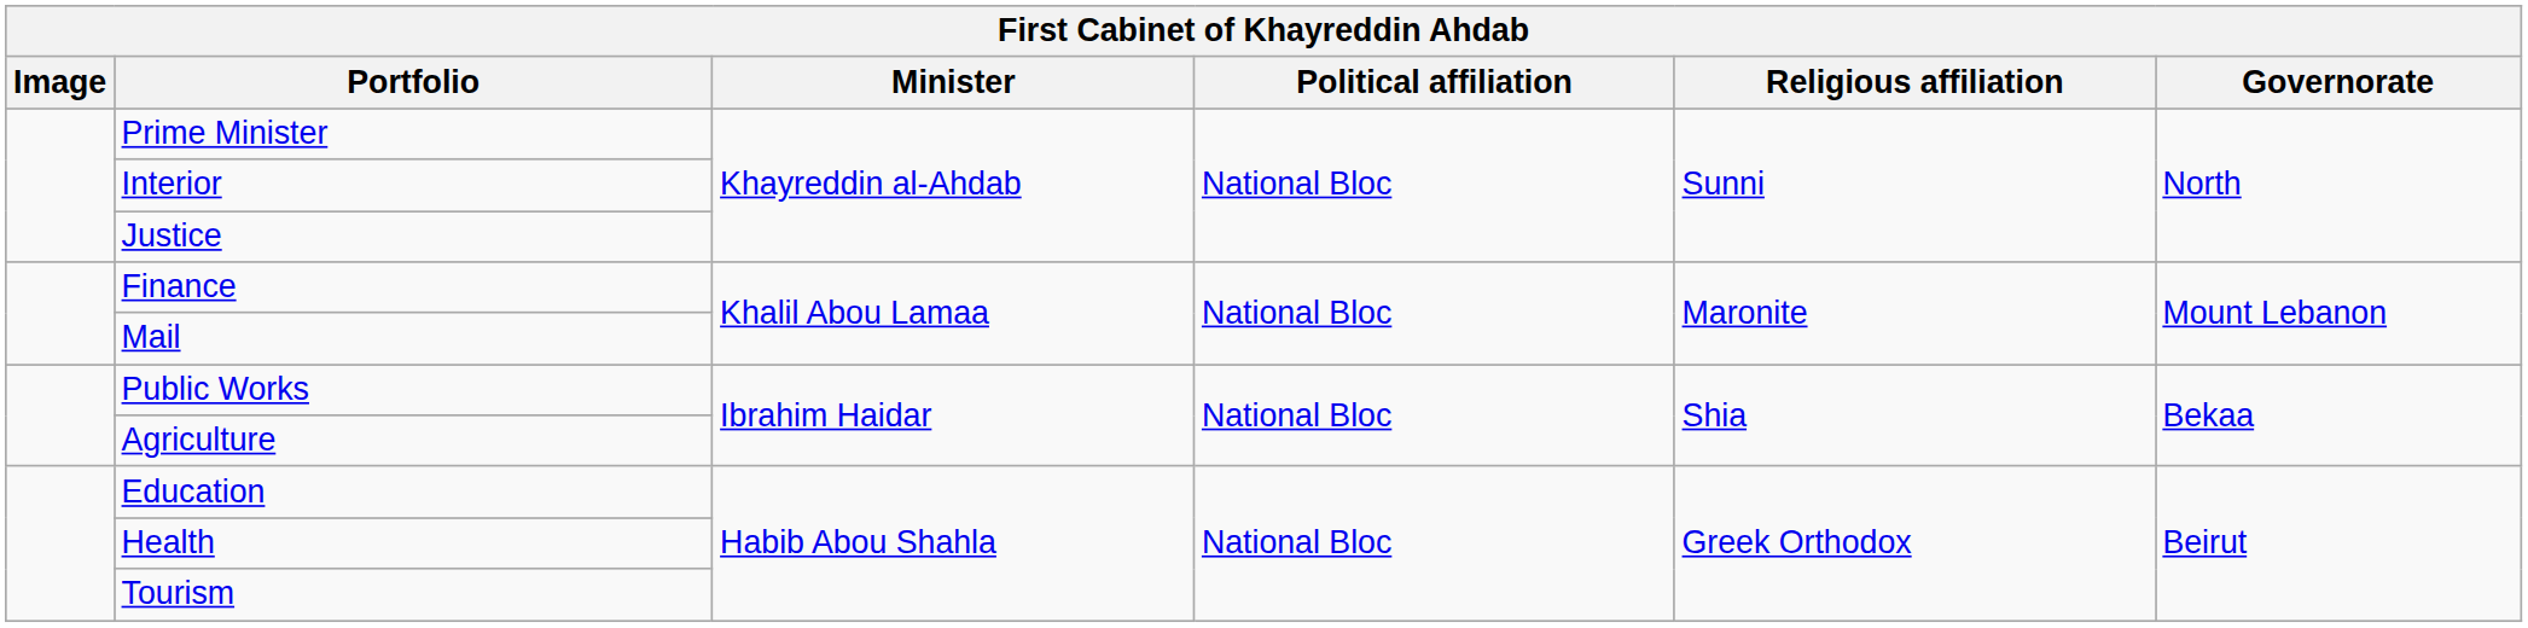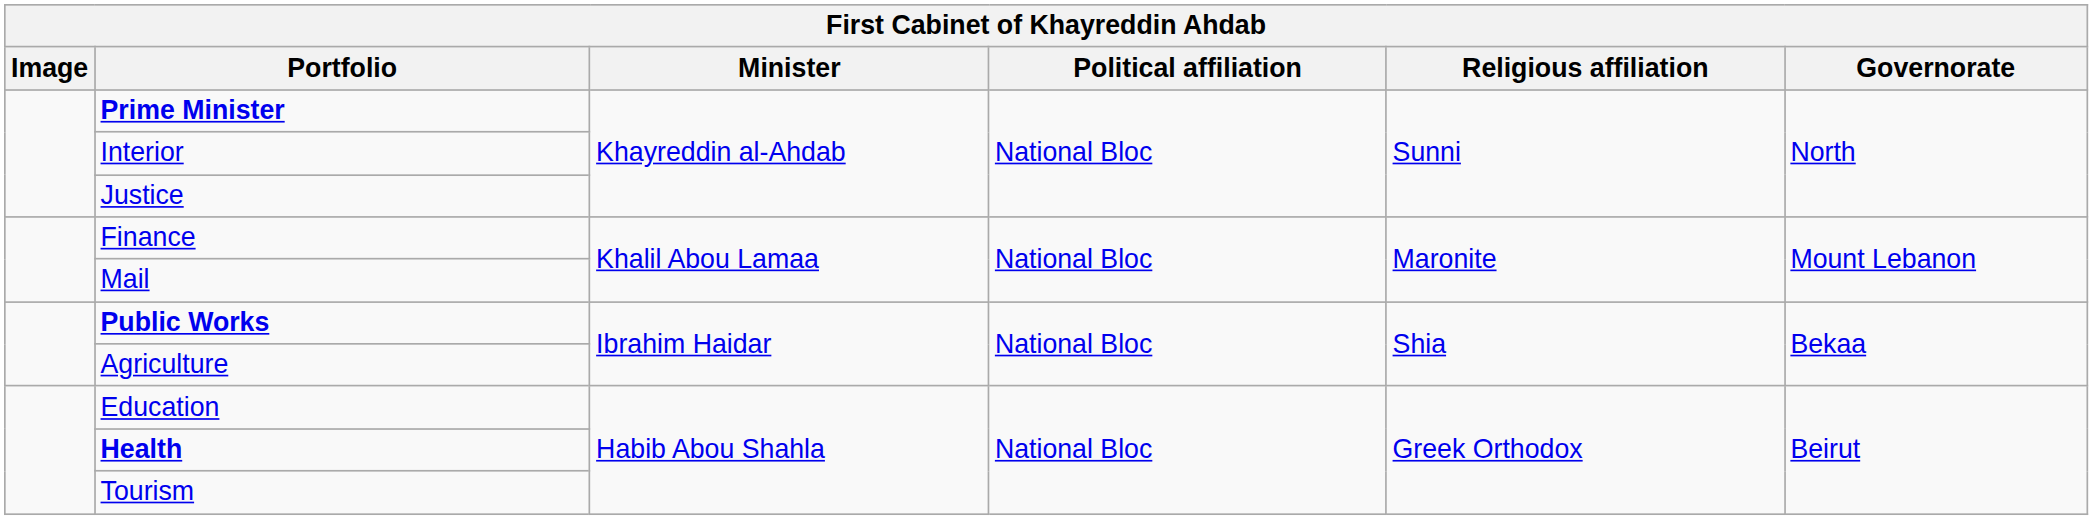Prime Minister | Portfolio: normal -> bold
Public Works | Portfolio: normal -> bold
Health | Portfolio: normal -> bold
